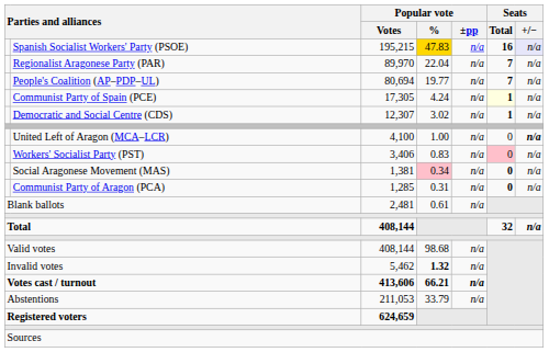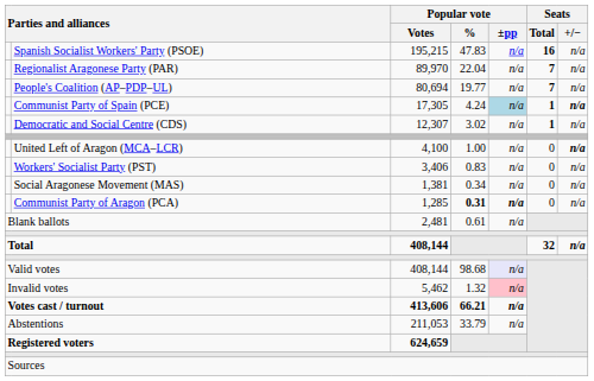Spanish Socialist Workers' Party (PSOE) | Popular vote / %: gold background -> no background
Spanish Socialist Workers' Party (PSOE) | Seats / +/−: lavender background -> no background
Communist Party of Spain (PCE) | Popular vote / ±pp: no background -> lightblue background
Communist Party of Spain (PCE) | Seats / Total: lightyellow background -> no background
Communist Party of Spain (PCE) | Seats / +/−: normal -> bold
Workers' Socialist Party (PST) | Seats / Total: pink background -> no background
Social Aragonese Movement (MAS) | Popular vote / %: pink background -> no background
Social Aragonese Movement (MAS) | Seats / Total: bold -> normal
Communist Party of Aragon (PCA) | Popular vote / %: normal -> bold
Communist Party of Aragon (PCA) | Popular vote / ±pp: normal -> bold
Communist Party of Aragon (PCA) | Seats / Total: bold -> normal
Valid votes | Popular vote / ±pp: no background -> lavender background
Invalid votes | Popular vote / %: bold -> normal
Invalid votes | Popular vote / ±pp: no background -> pink background
